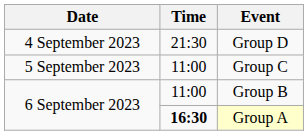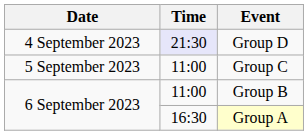Group D | Time: no background -> lavender background
Group A | Time: bold -> normal
